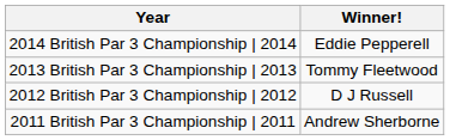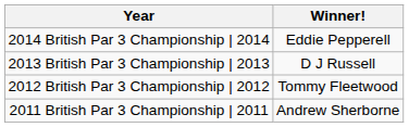row 3 | Winner!: Tommy Fleetwood -> D J Russell
row 4 | Winner!: D J Russell -> Tommy Fleetwood
